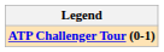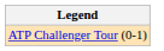row 2 | column 1: bold -> normal
